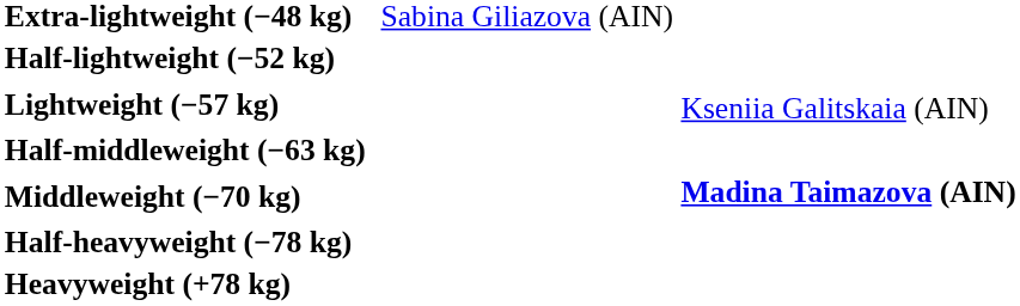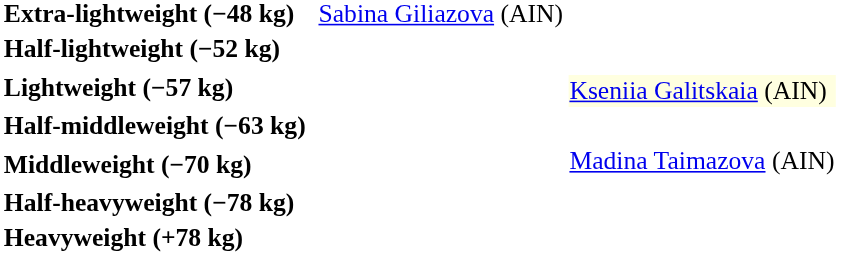Lightweight (−57 kg) / Kseniia Galitskaia (AIN) | column 3: no background -> lightyellow background
Middleweight (−70 kg) / Madina Taimazova (AIN) | column 3: bold -> normal
